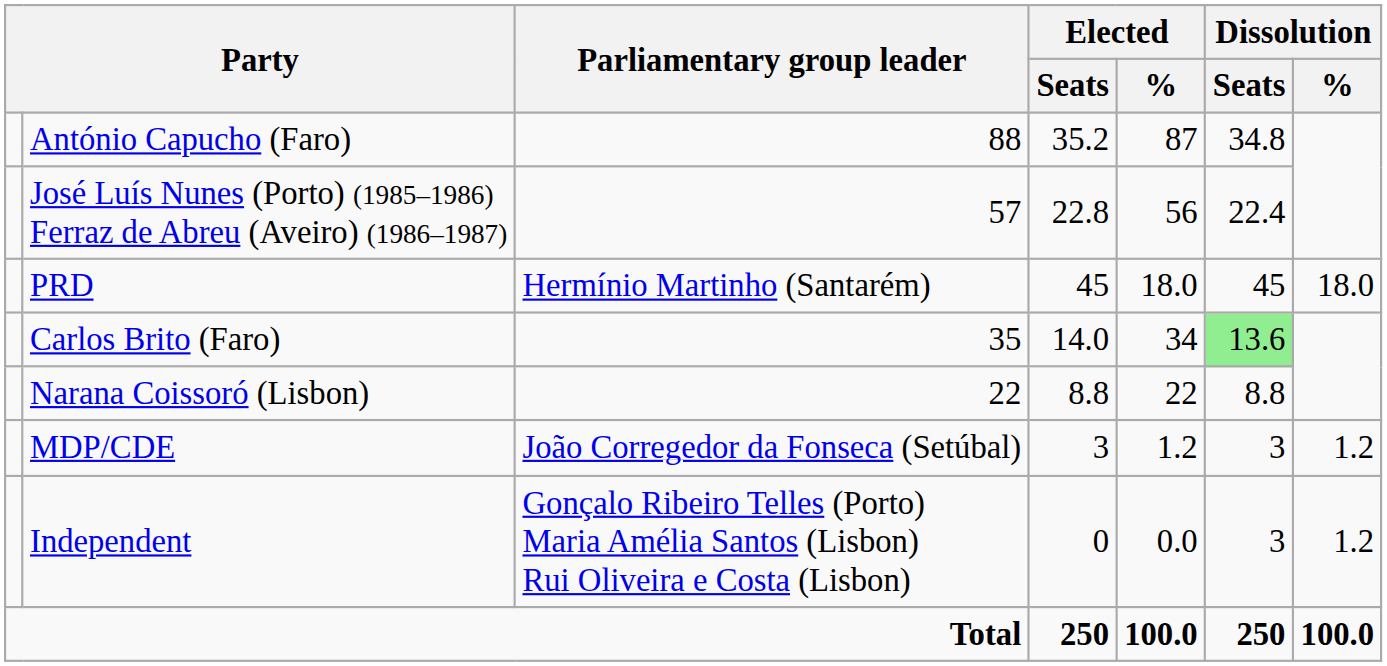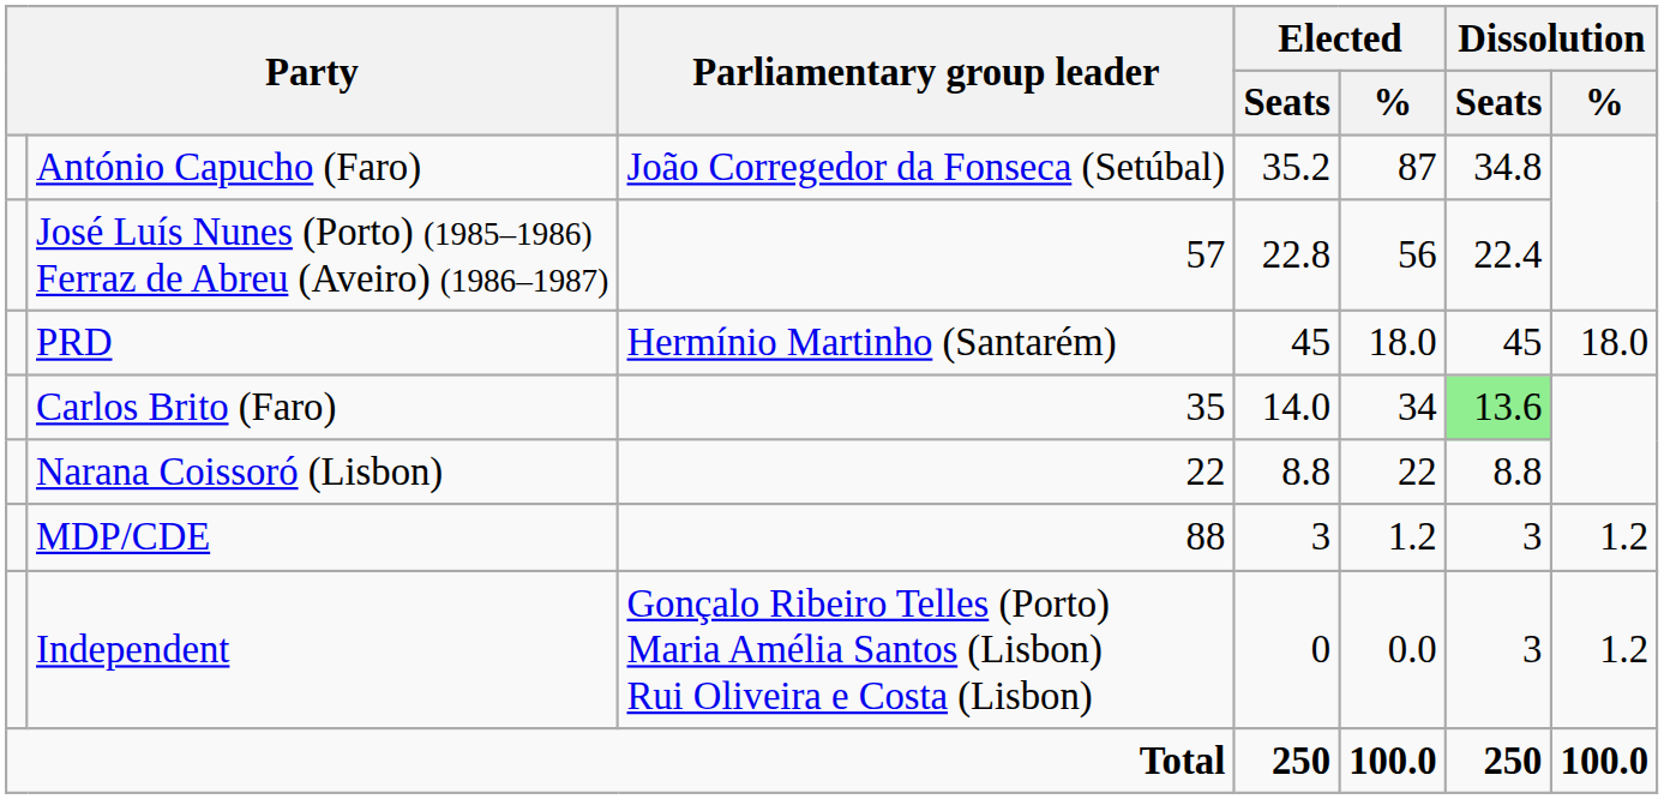António Capucho (Faro) | Parliamentary group leader: 88 -> João Corregedor da Fonseca (Setúbal)
MDP/CDE | Parliamentary group leader: João Corregedor da Fonseca (Setúbal) -> 88
